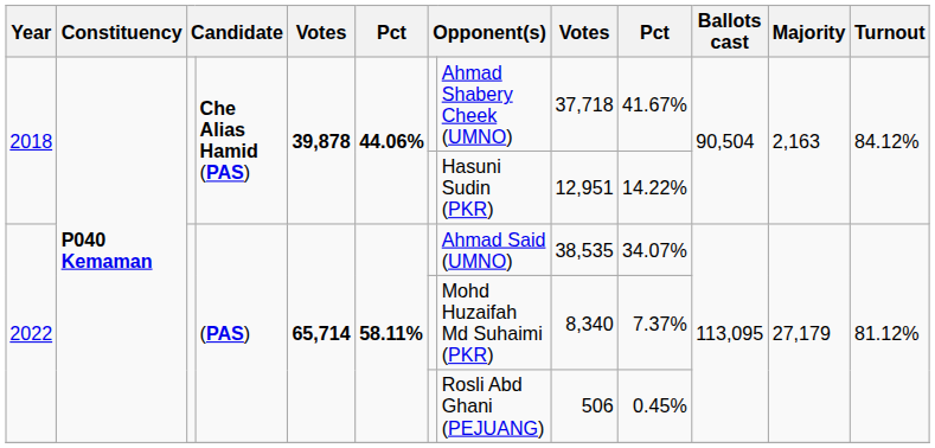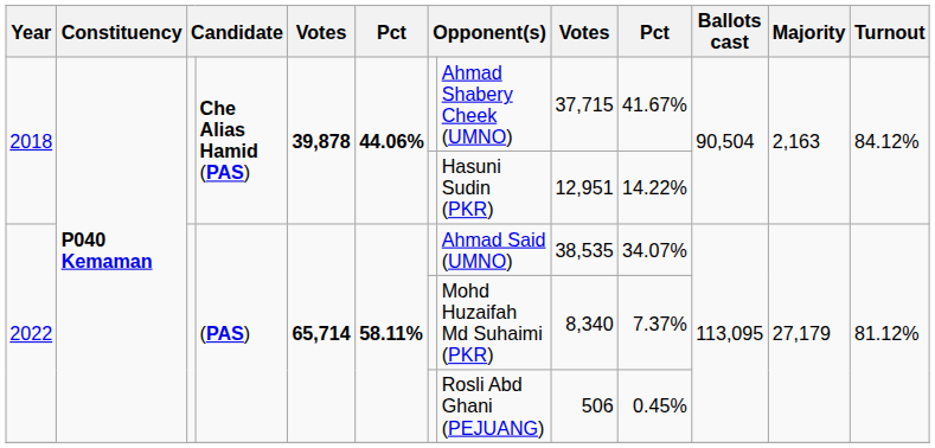row 2 | column 9: 37,718 -> 37,715
